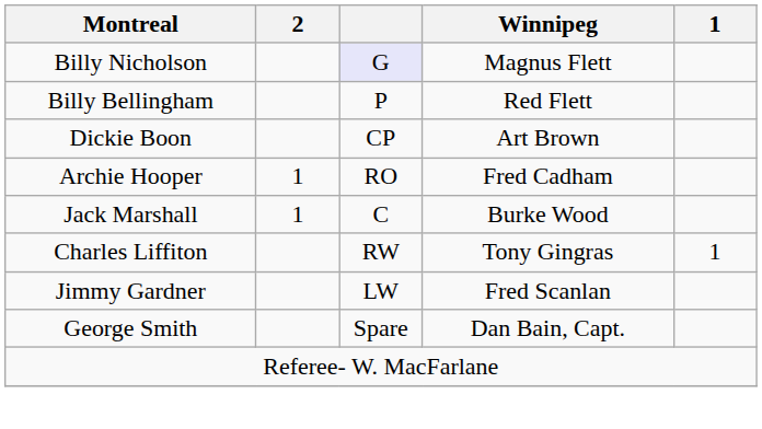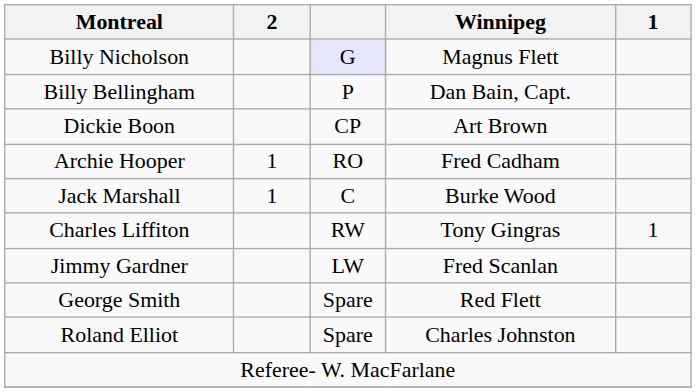Billy Bellingham | Winnipeg: Red Flett -> Dan Bain, Capt.
George Smith | Winnipeg: Dan Bain, Capt. -> Red Flett
+ row: Roland Elliot | Spare | Charles Johnston
